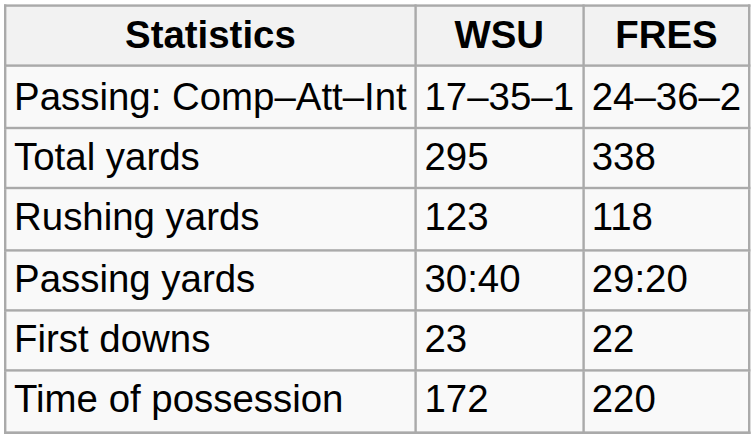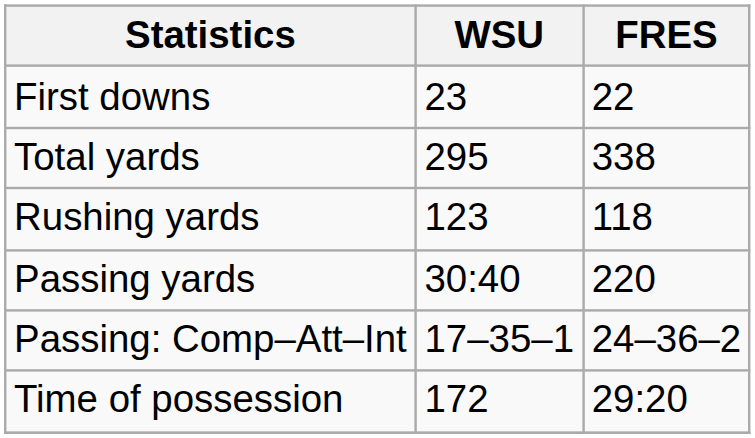rows swapped: First downs <-> Passing: Comp–Att–Int
Passing yards | FRES: 29:20 -> 220
Time of possession | FRES: 220 -> 29:20
